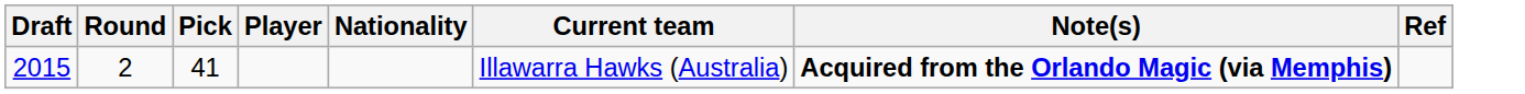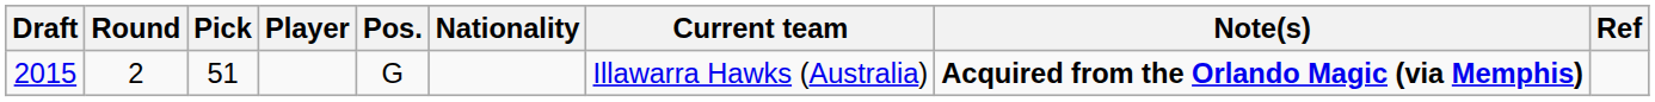+ column: Pos. | G
2015 | Pick: 41 -> 51
